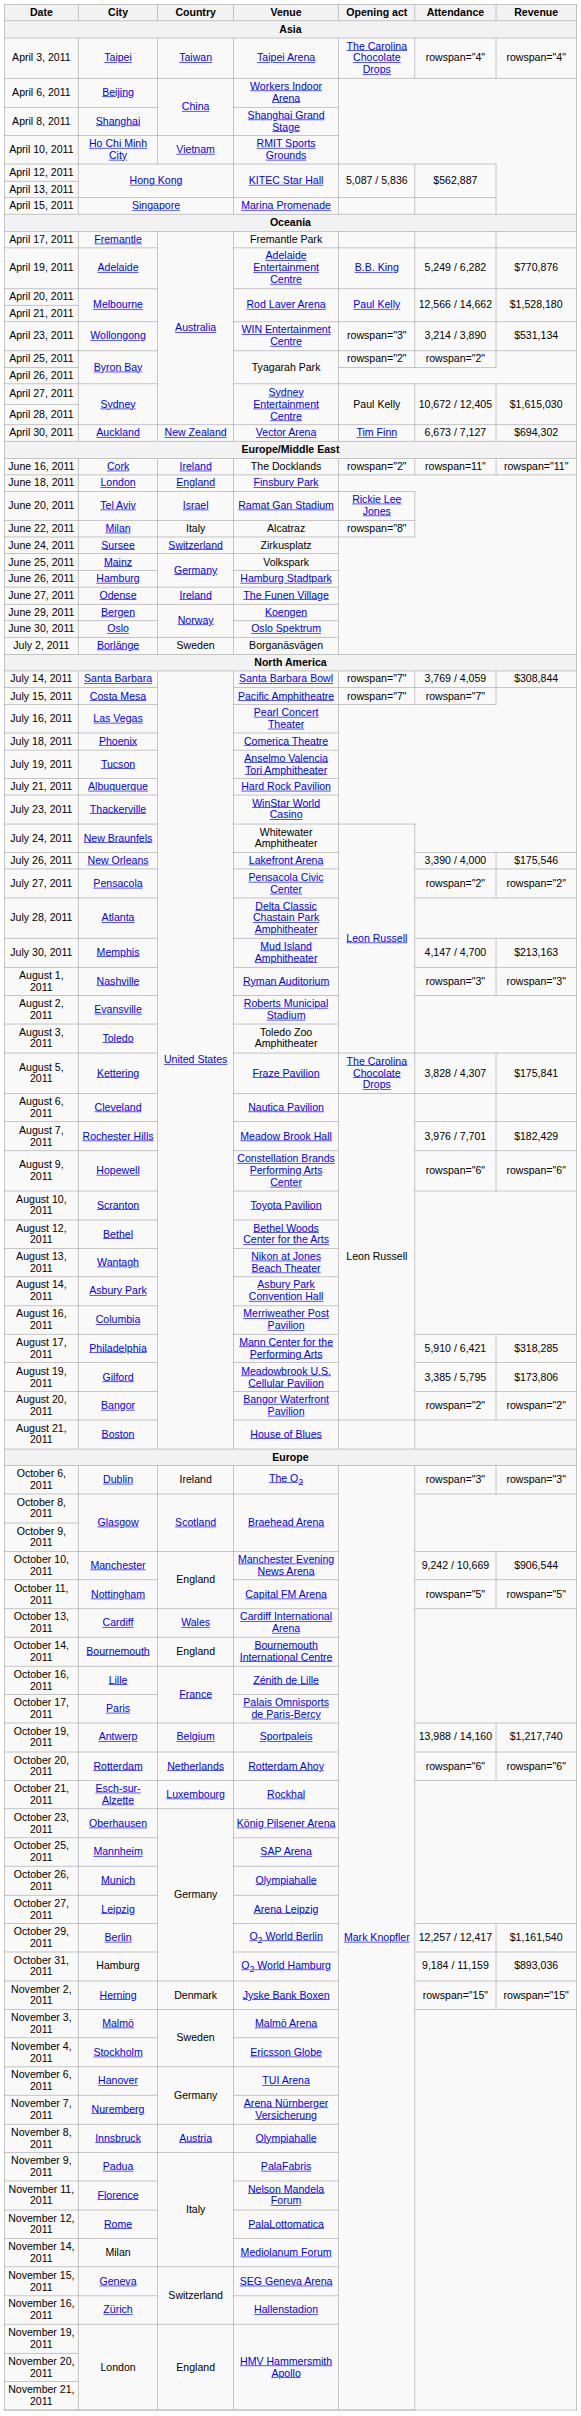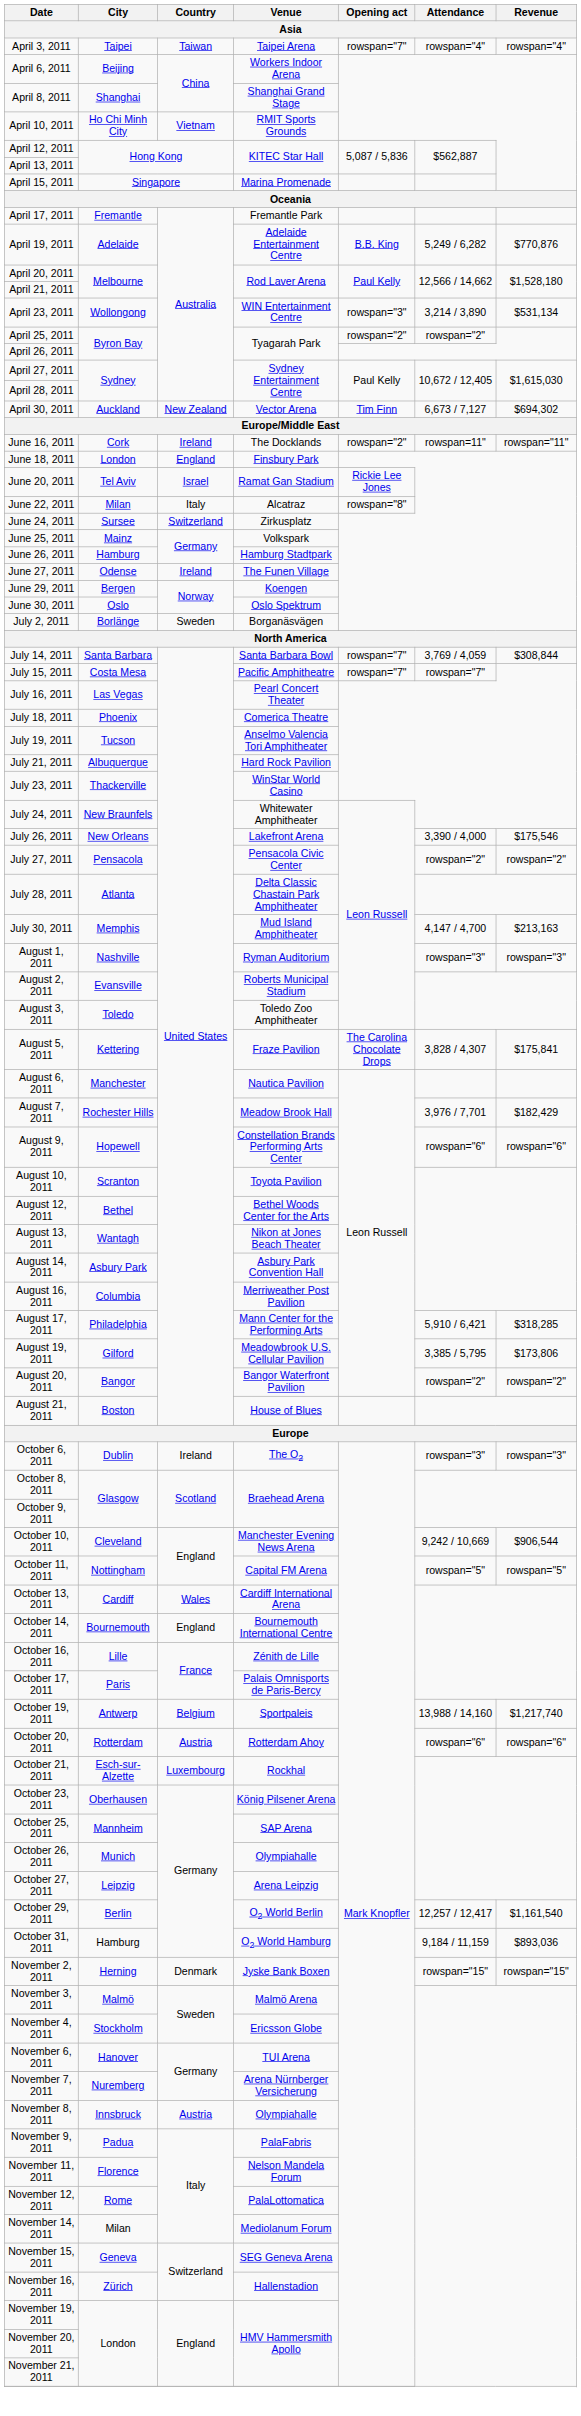April 3, 2011 | Opening act: The Carolina Chocolate Drops -> rowspan="7"
August 6, 2011 | City: Cleveland -> Manchester
October 10, 2011 | City: Manchester -> Cleveland
October 20, 2011 | Country: Netherlands -> Austria
